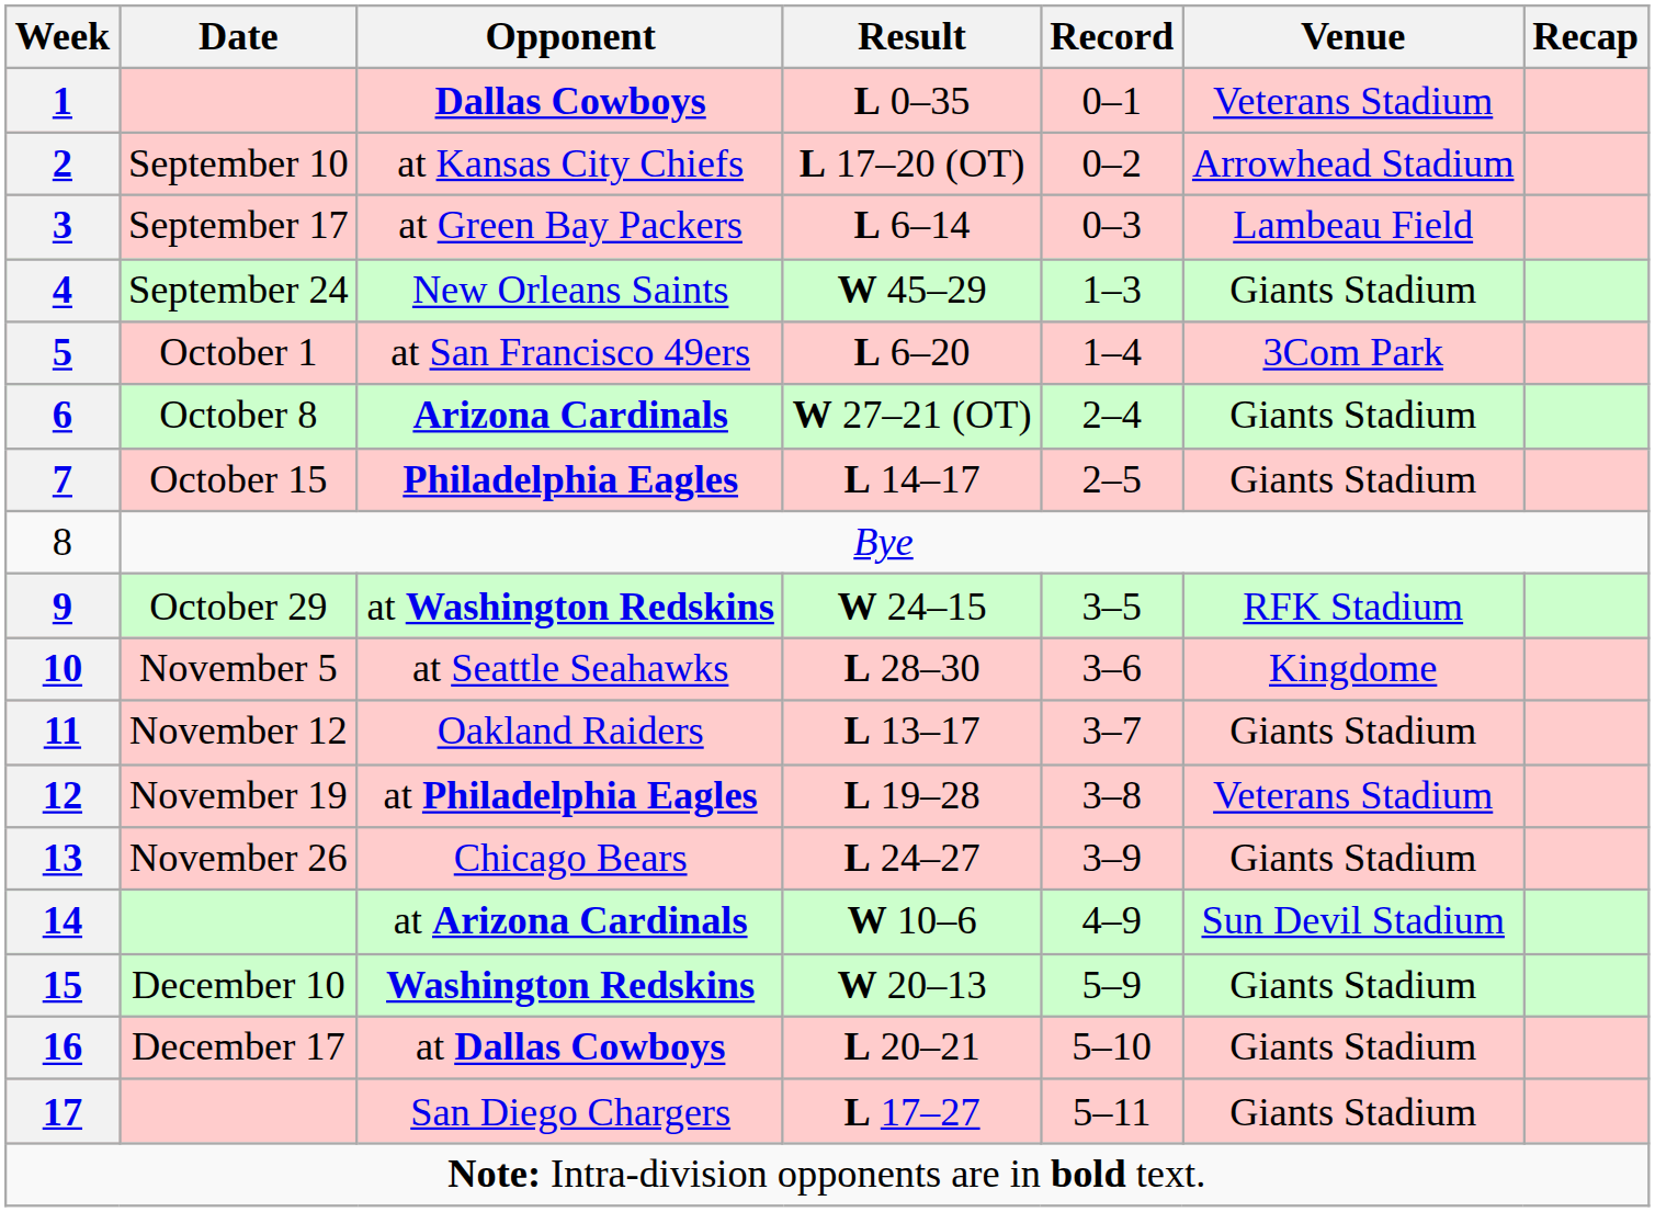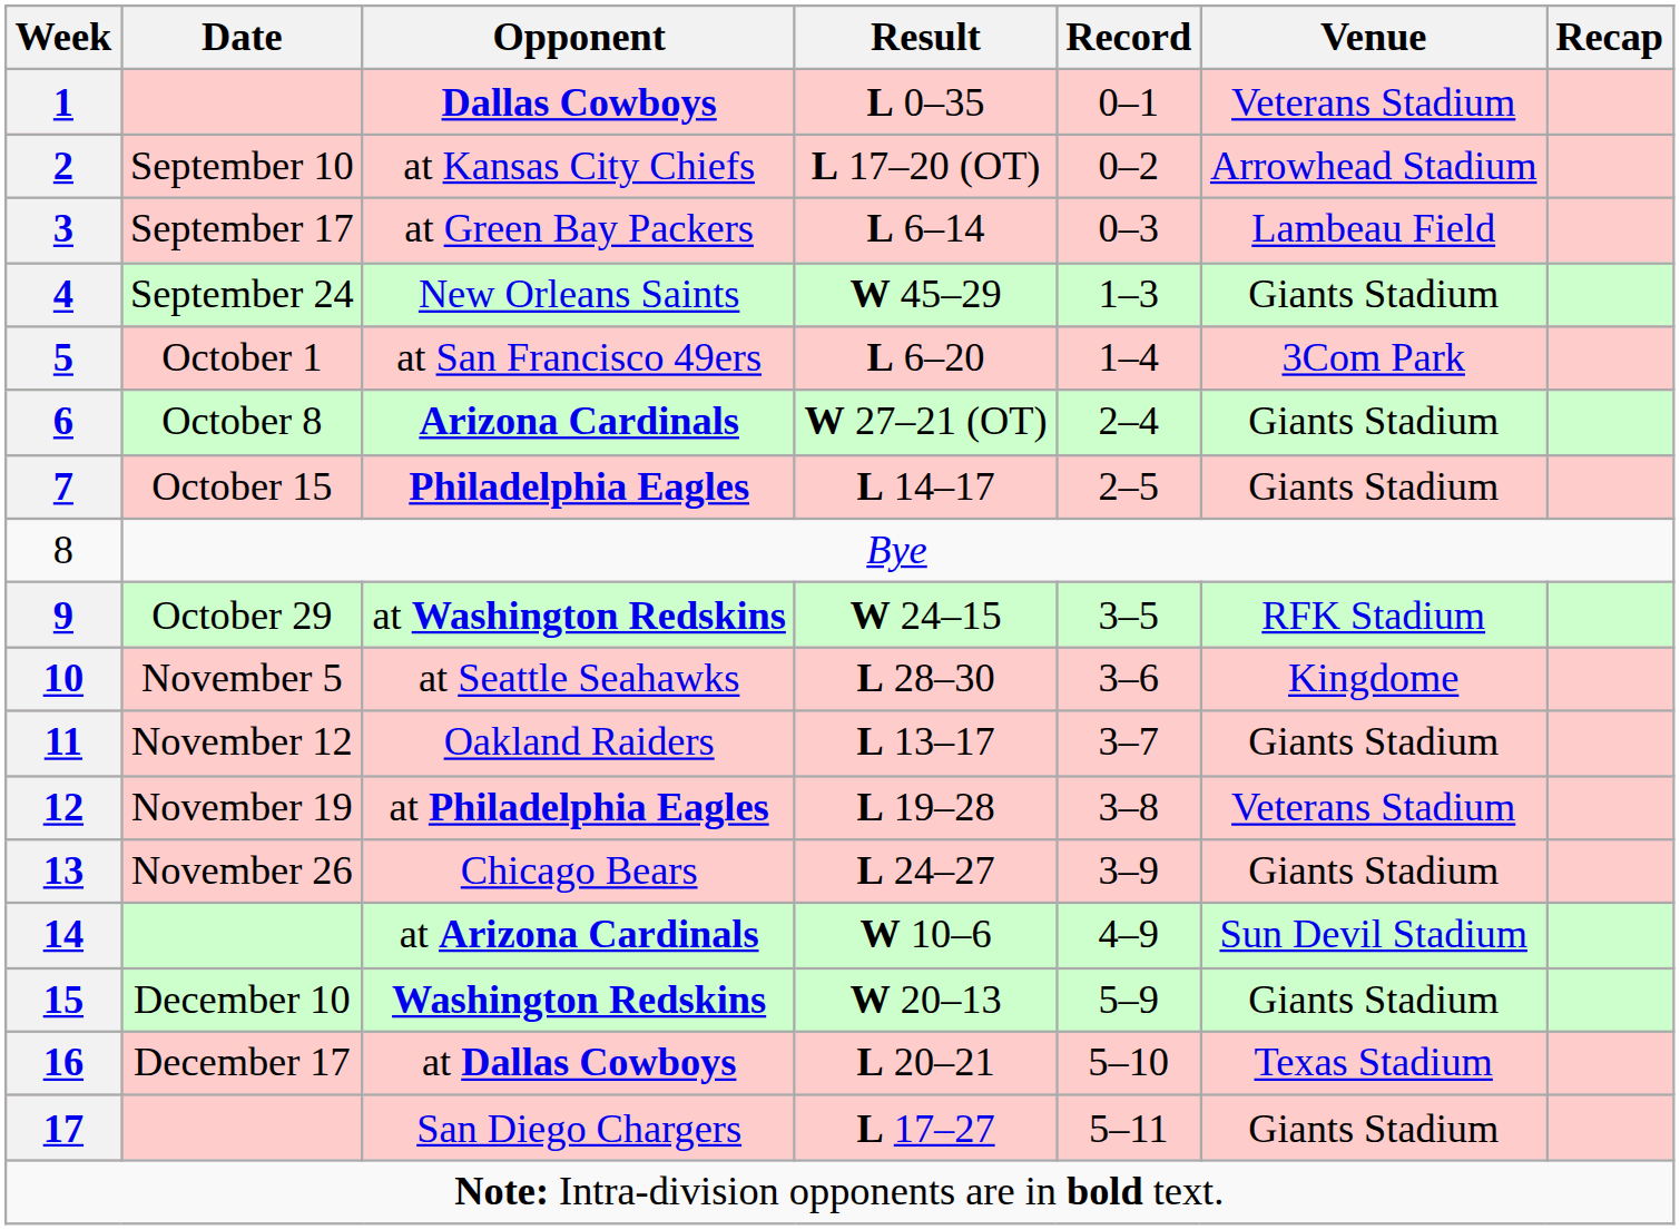at Dallas Cowboys | Venue: Giants Stadium -> Texas Stadium
